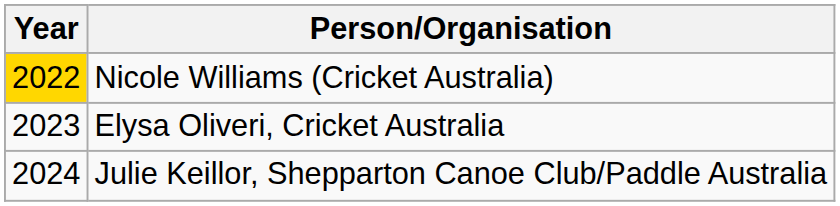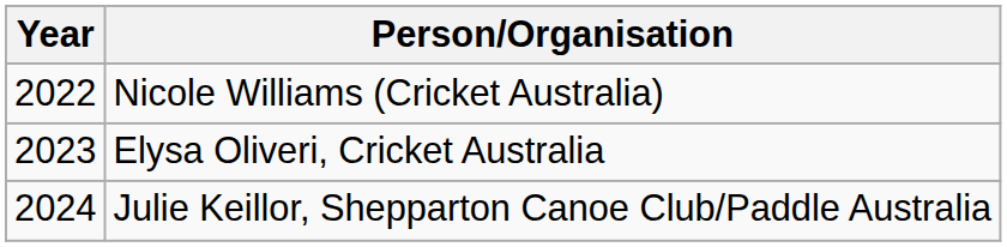Nicole Williams (Cricket Australia) | Year: gold background -> no background
